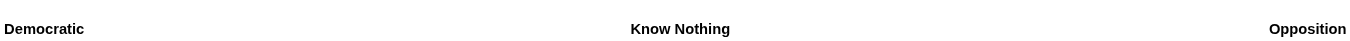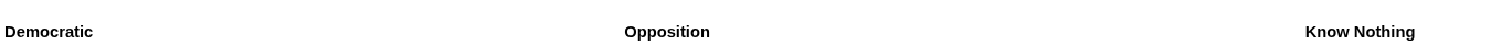columns swapped: 51 <-> 100
